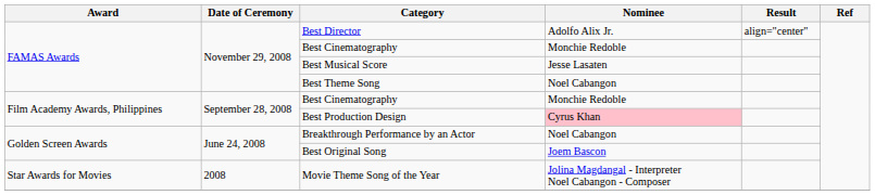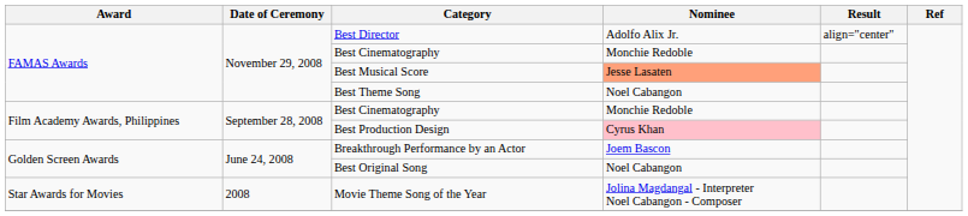Best Musical Score | Nominee: no background -> lightsalmon background
Breakthrough Performance by an Actor | Nominee: Noel Cabangon -> Joem Bascon
Best Original Song | Nominee: Joem Bascon -> Noel Cabangon
